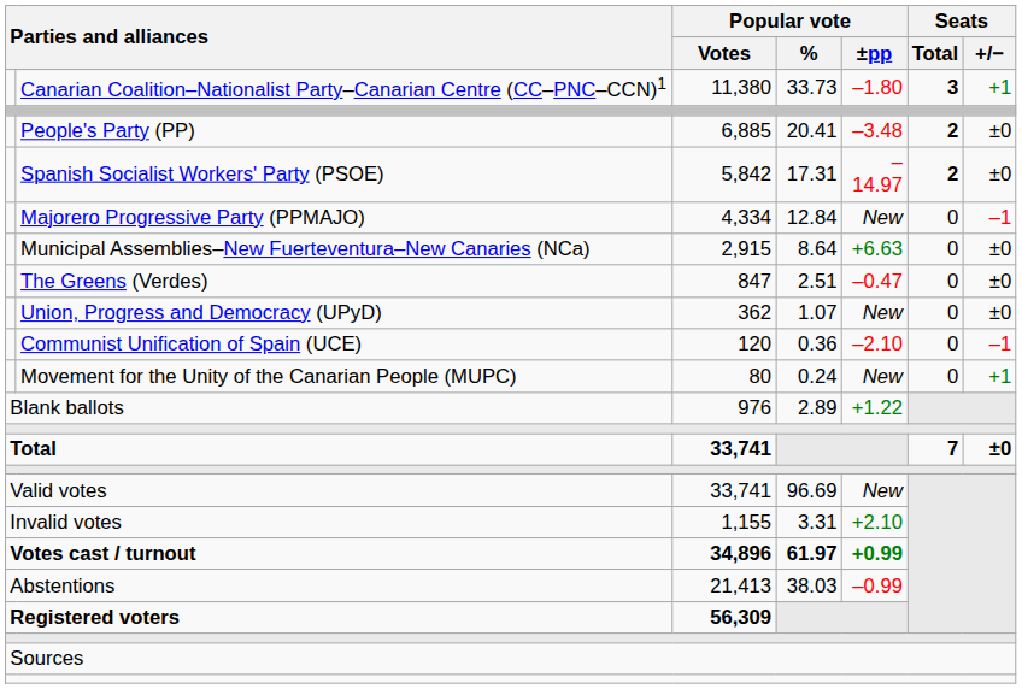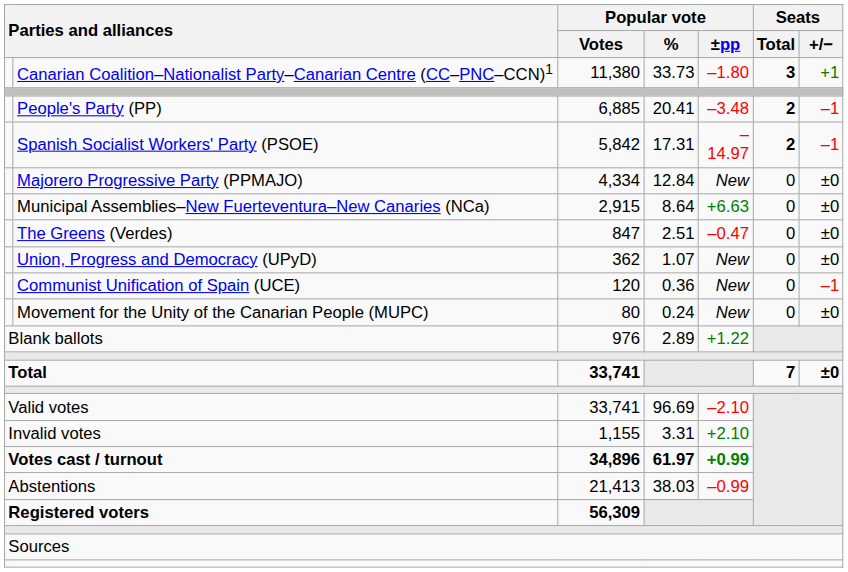People's Party (PP) | Seats / +/−: ±0 -> –1
Spanish Socialist Workers' Party (PSOE) | Seats / +/−: ±0 -> –1
Majorero Progressive Party (PPMAJO) | Seats / +/−: –1 -> ±0
Communist Unification of Spain (UCE) | Popular vote / ±pp: –2.10 -> New
Movement for the Unity of the Canarian People (MUPC) | Seats / +/−: +1 -> ±0
Valid votes | Popular vote / ±pp: New -> –2.10
